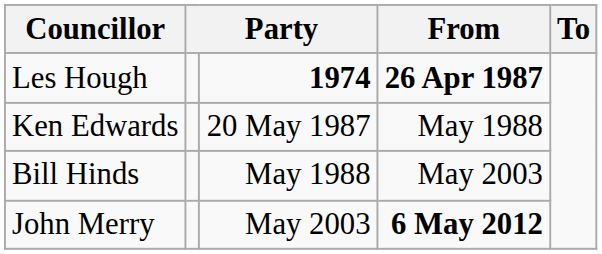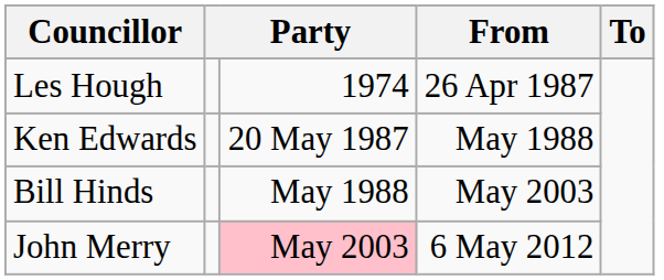Les Hough | column 3: bold -> normal
Les Hough | From: bold -> normal
John Merry | column 3: no background -> pink background
John Merry | From: bold -> normal
